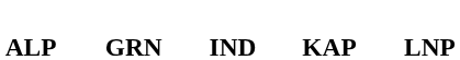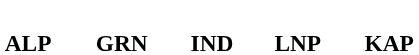columns swapped: 3 <-> 52
